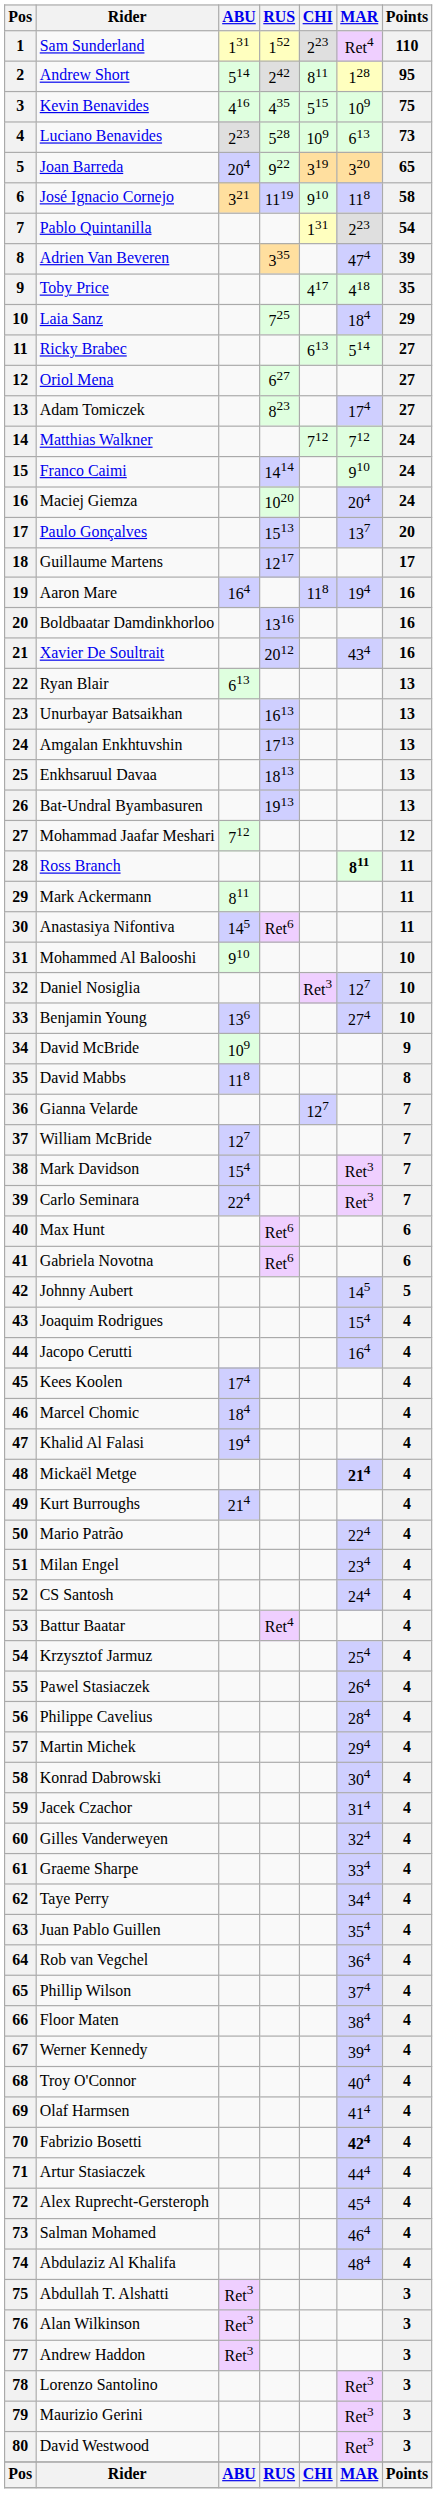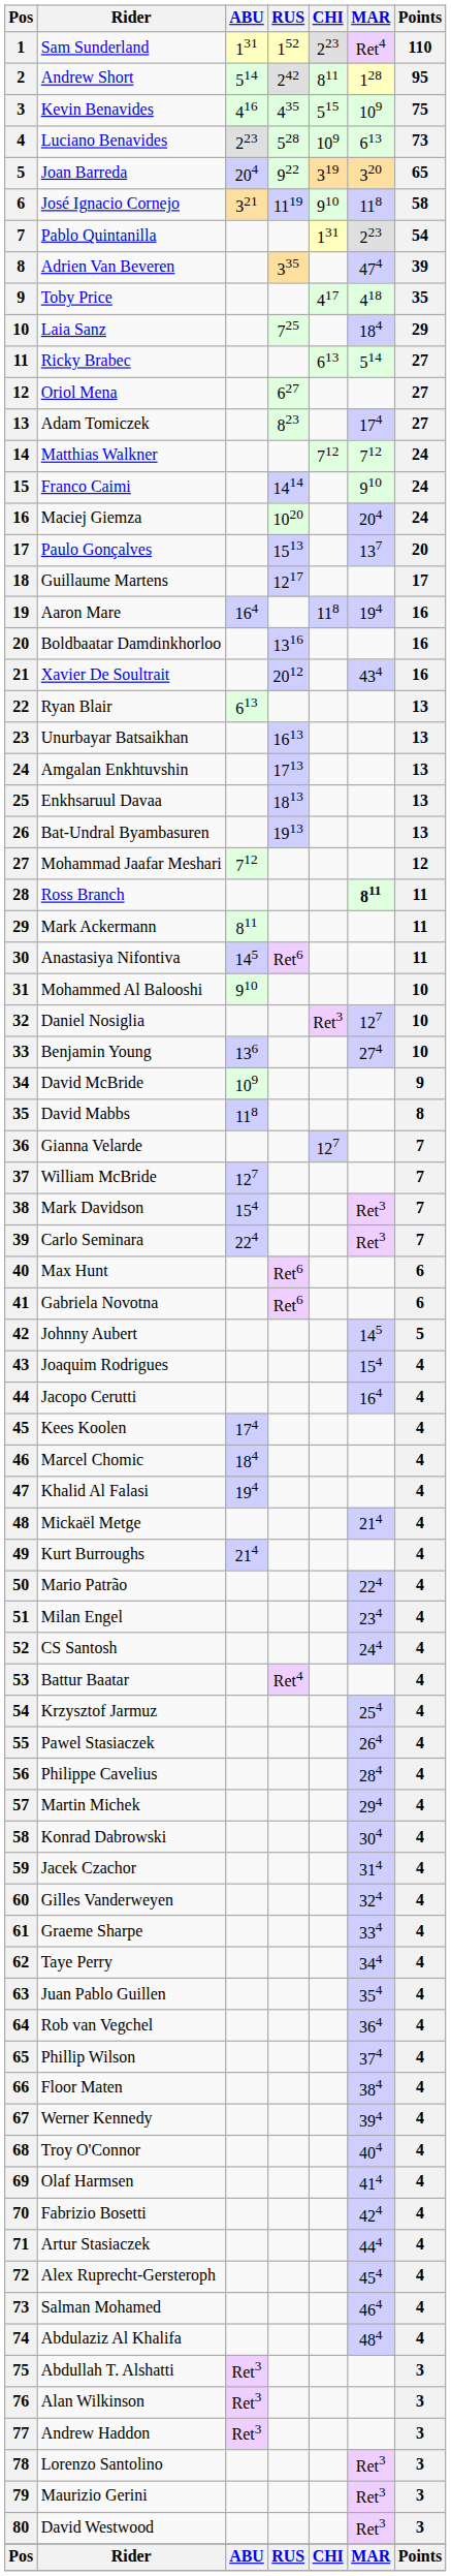Mickaël Metge | MAR: bold -> normal
Fabrizio Bosetti | MAR: bold -> normal
